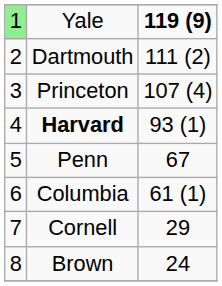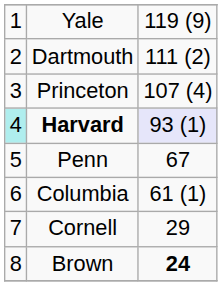Yale | column 1: lightgreen background -> no background
Yale | column 3: bold -> normal
Harvard | column 1: no background -> paleturquoise background
Harvard | column 3: no background -> lavender background
Brown | column 3: normal -> bold
